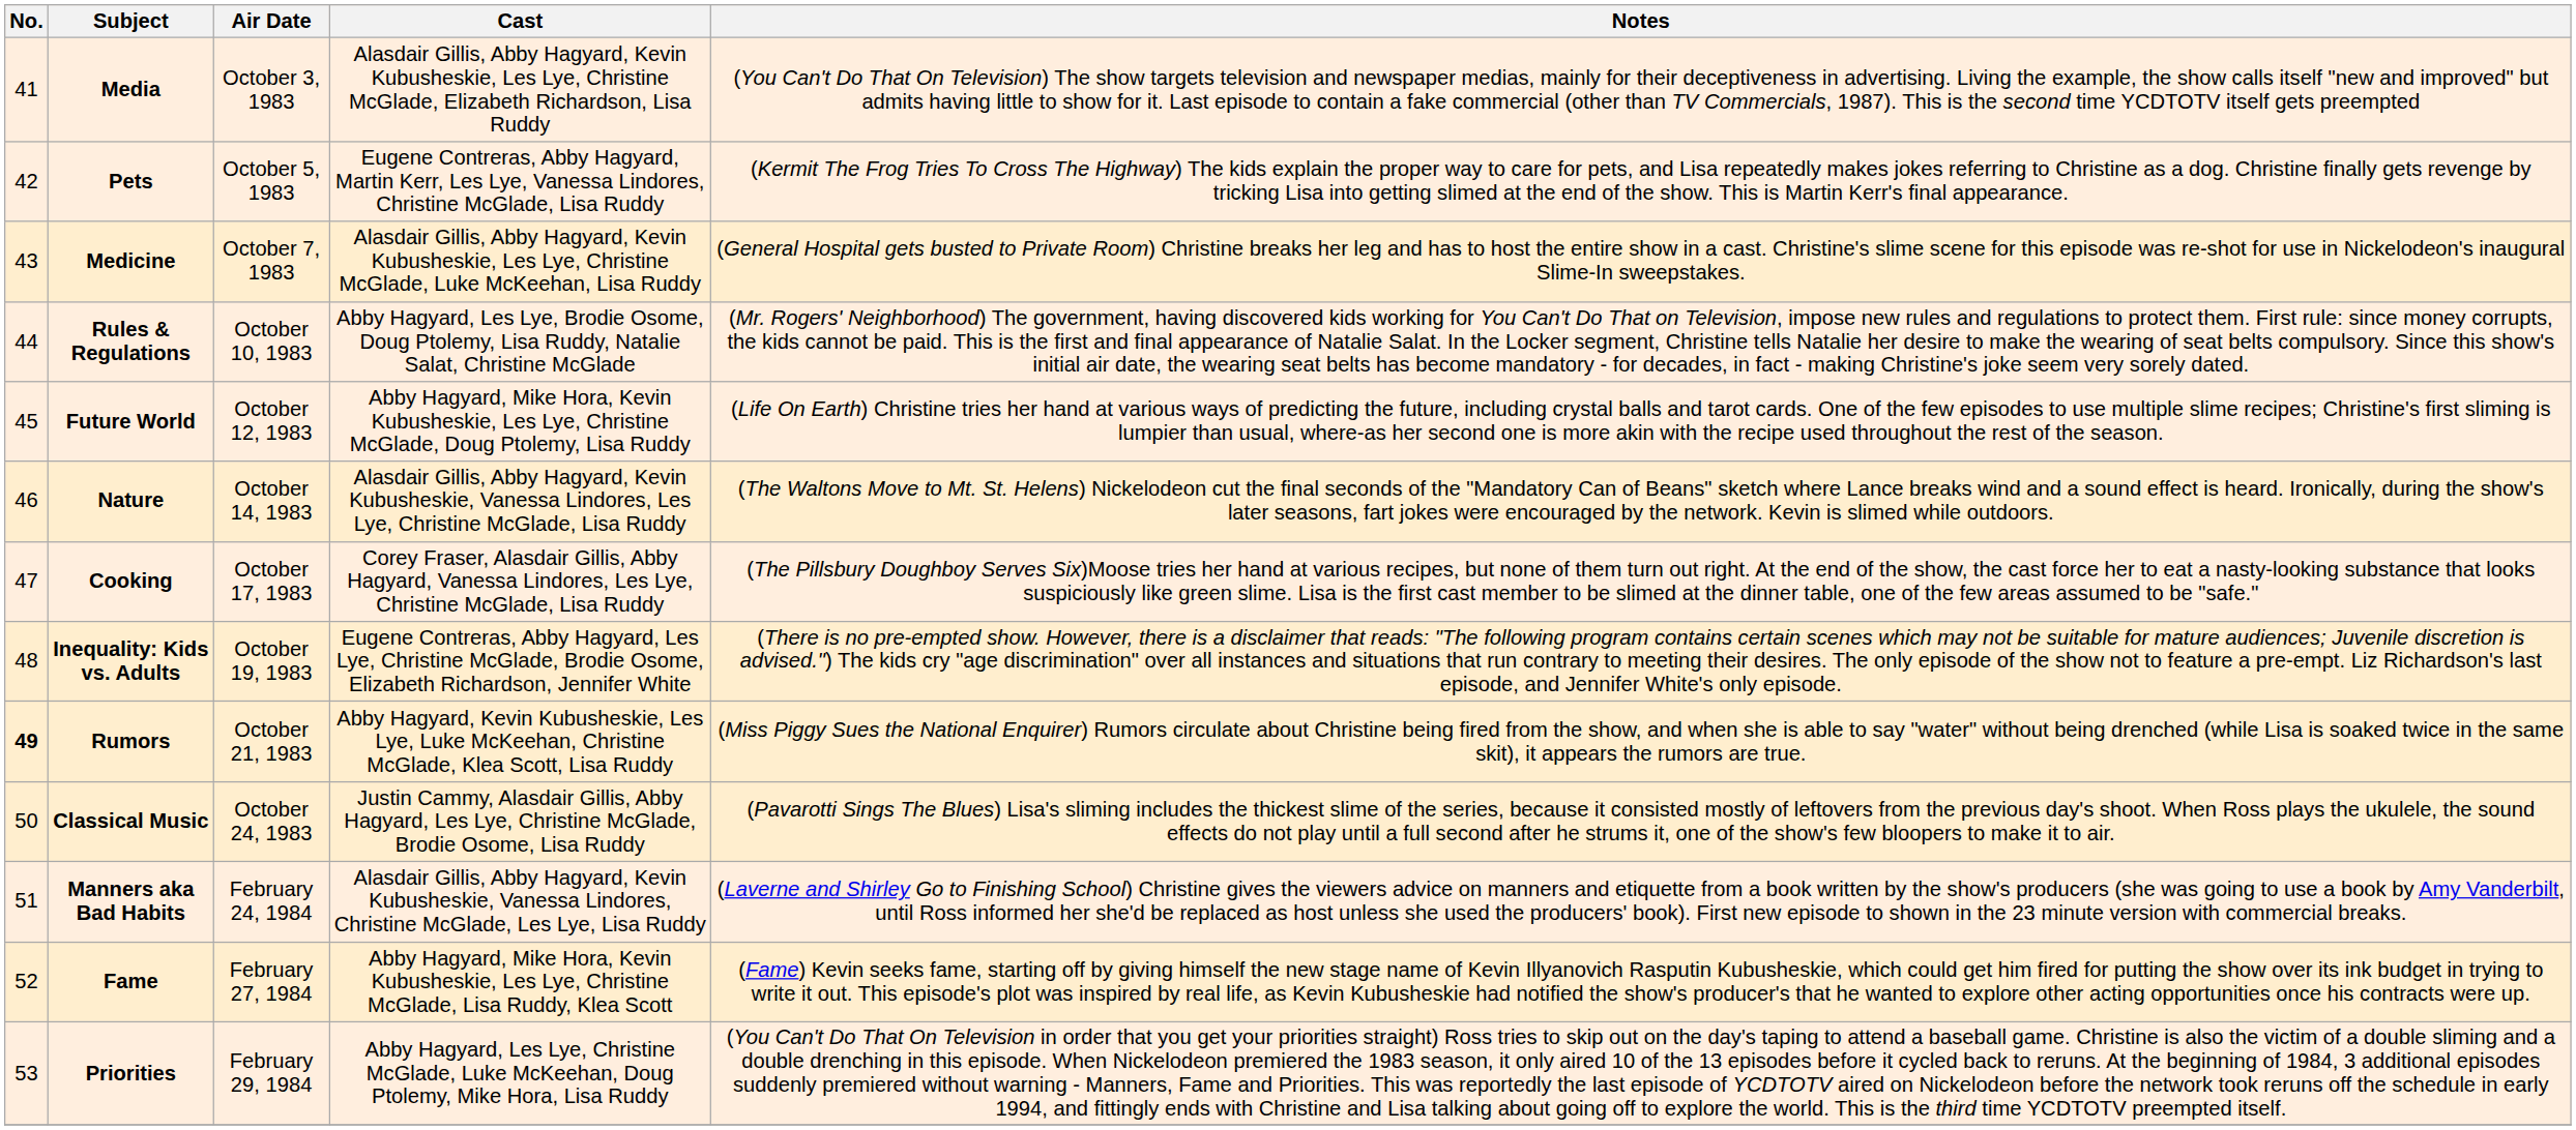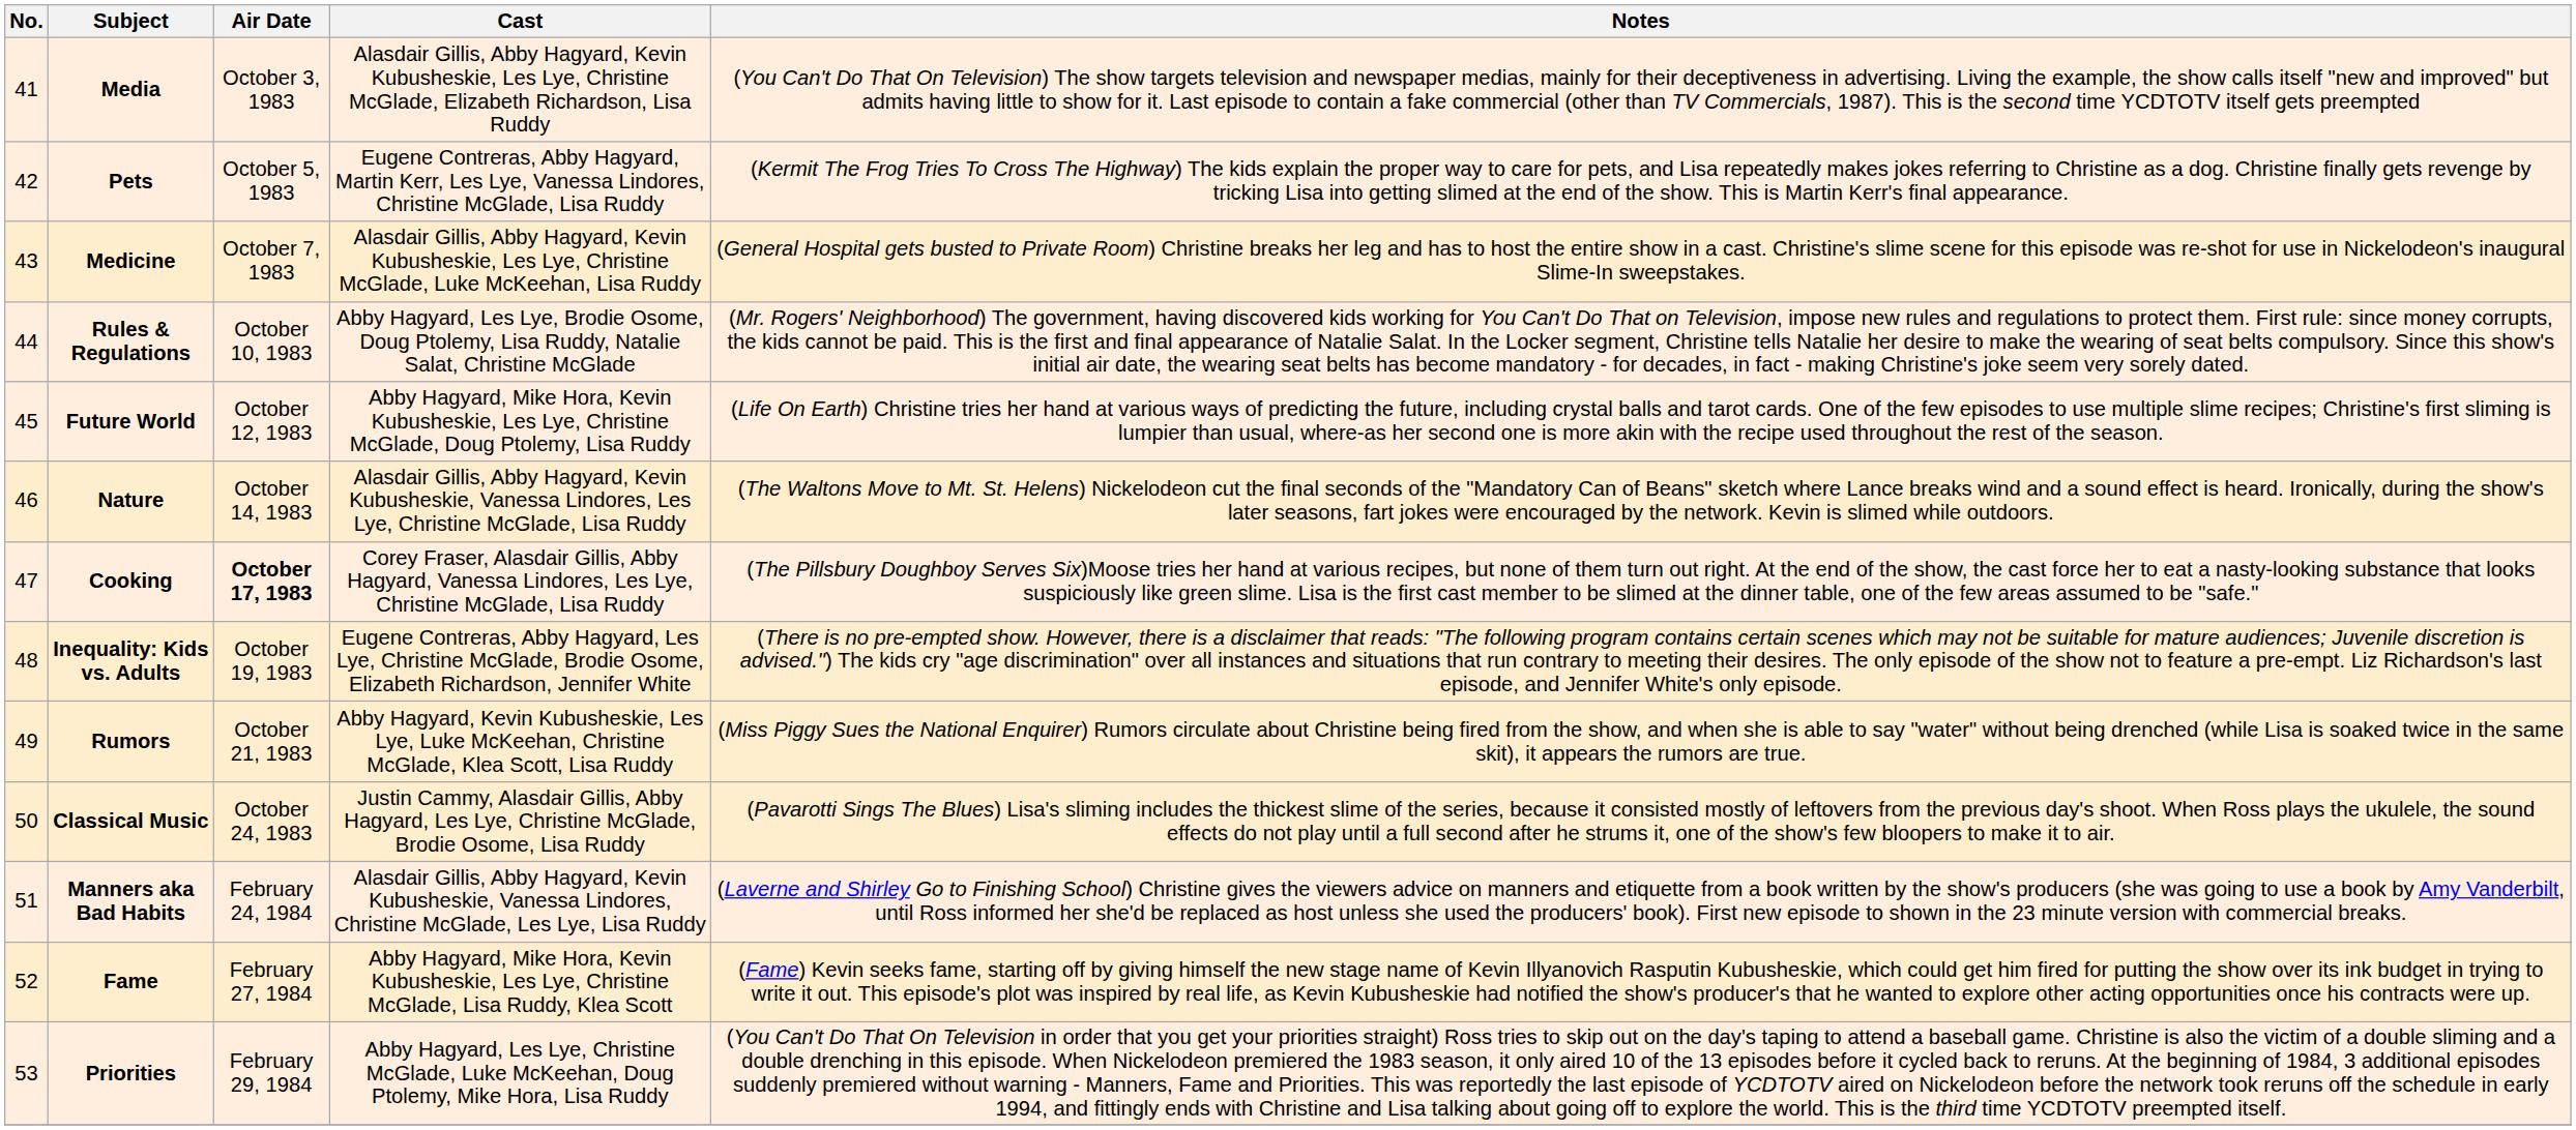Cooking | Air Date: normal -> bold
Rumors | No.: bold -> normal
